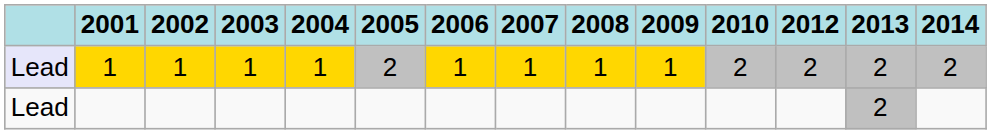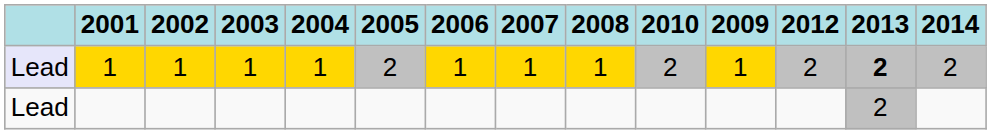columns swapped: 2009 <-> 2010
row 2 | 2013: normal -> bold
